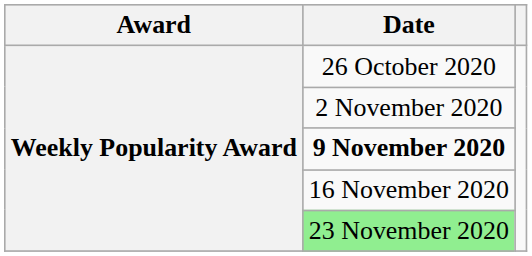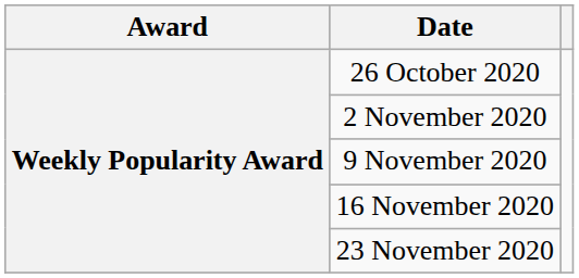9 November 2020 | Date: bold -> normal
23 November 2020 | Date: lightgreen background -> no background
